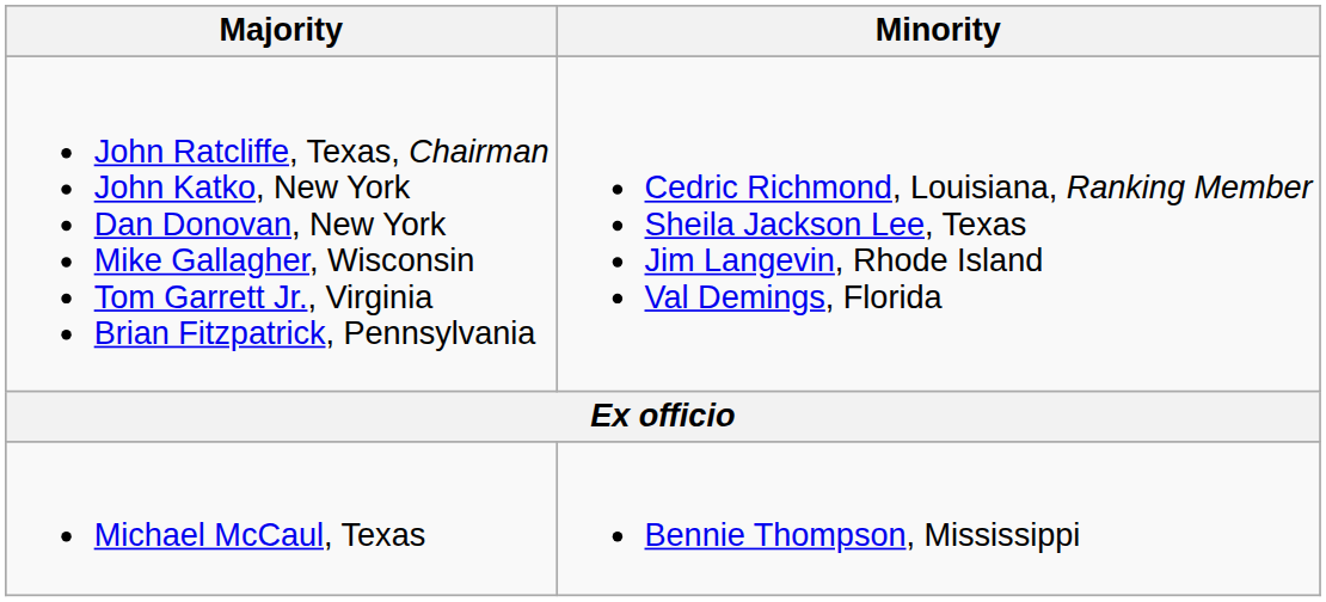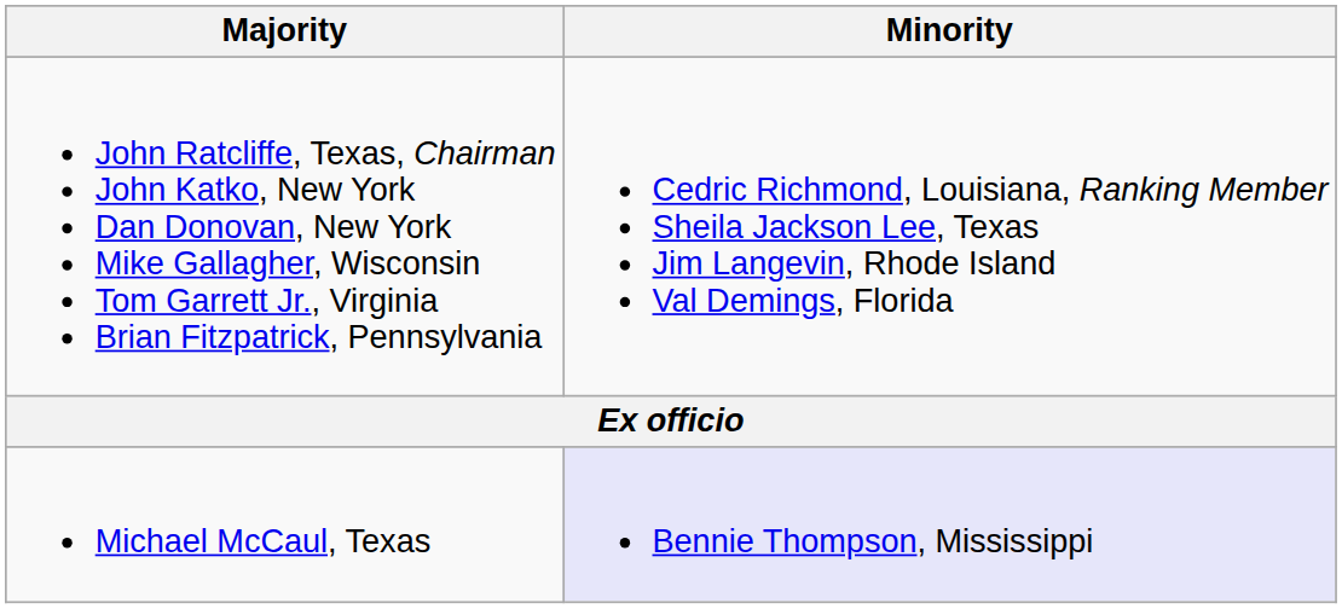Michael McCaul, Texas | Minority: no background -> lavender background
